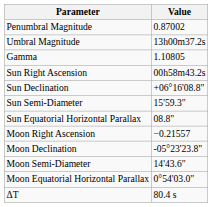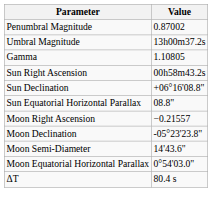- row: Sun Semi-Diameter | 15'59.3"
